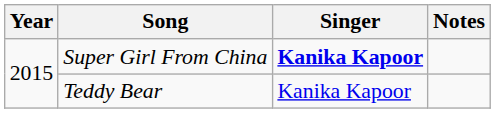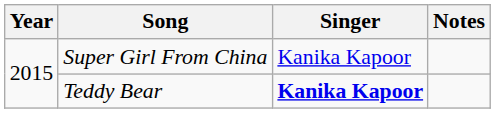Super Girl From China | Singer: bold -> normal
Teddy Bear | Singer: normal -> bold
